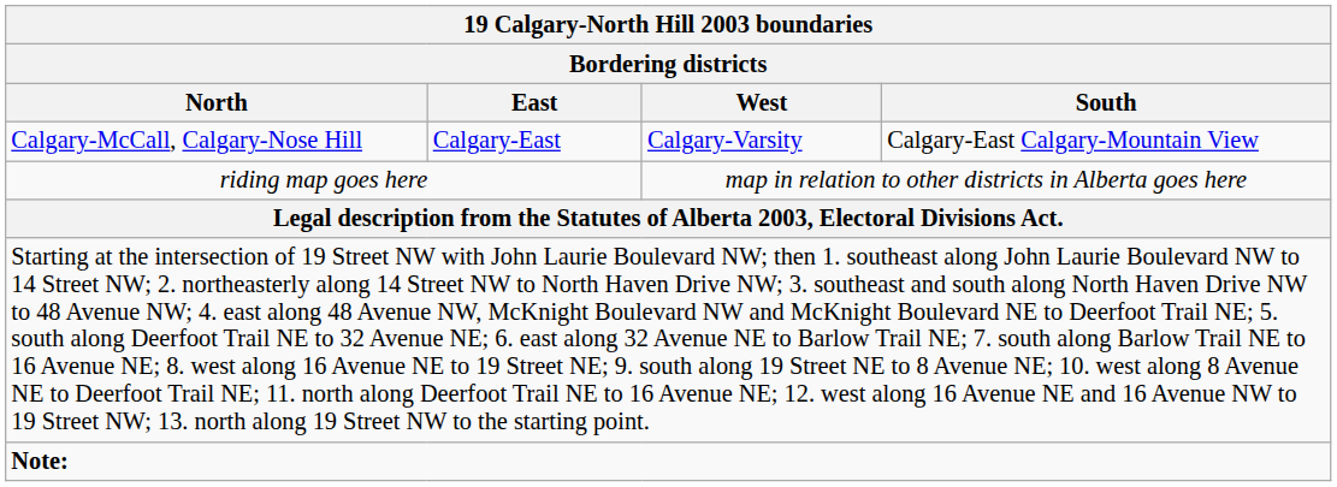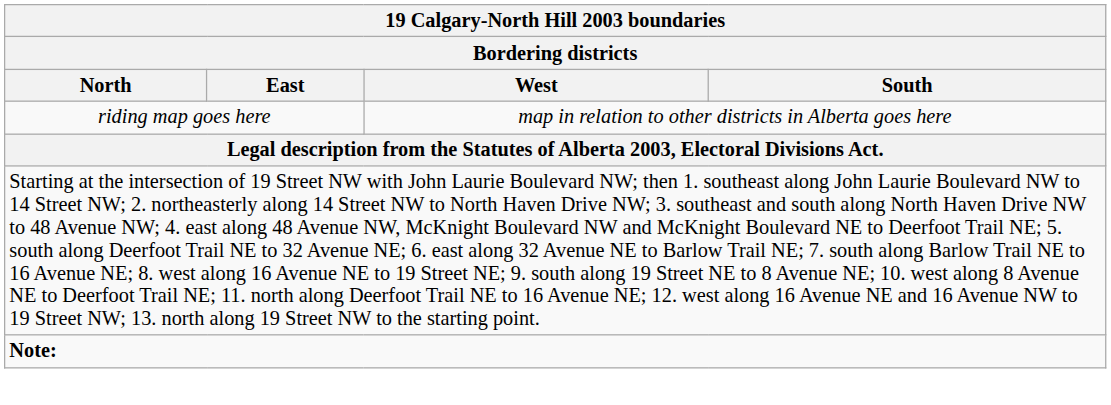- row: Calgary-McCall, Calgary-Nose Hill | Calgary-East | Calgary-Varsity | Calgary-East Calgary-Mountain View
